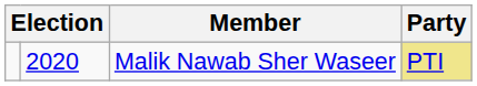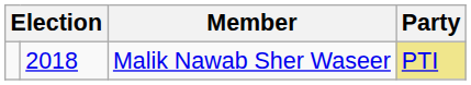Malik Nawab Sher Waseer | column 2: 2020 -> 2018
